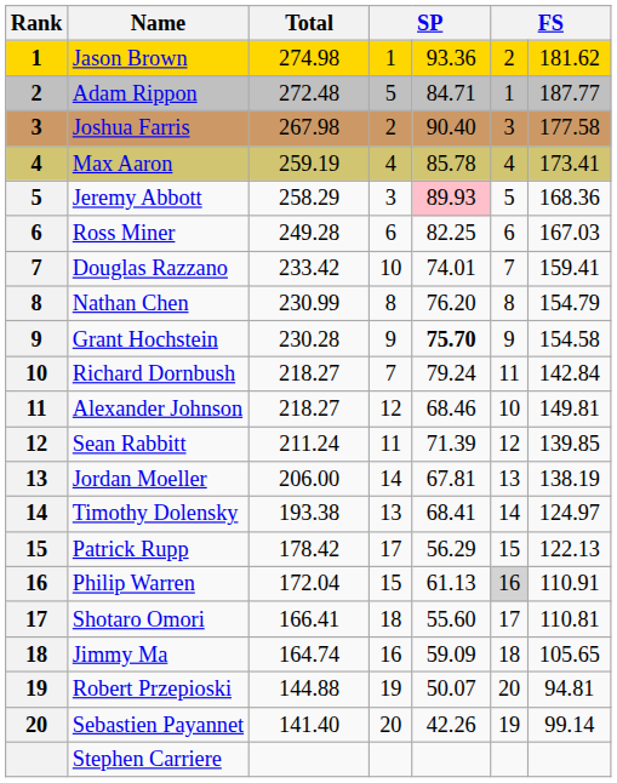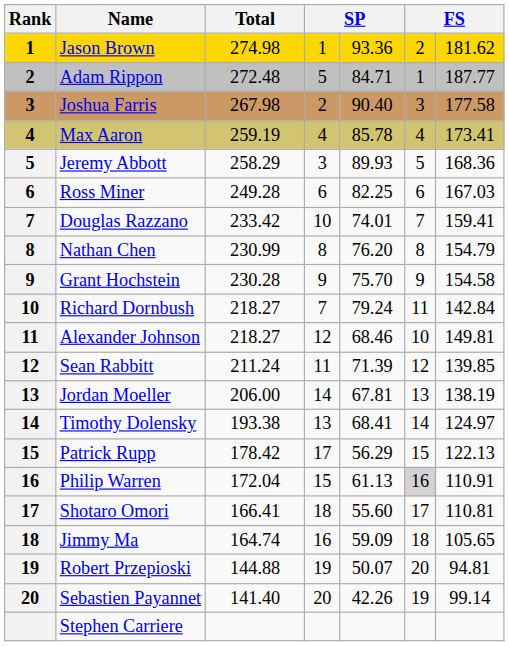Jeremy Abbott | column 5: pink background -> no background
Grant Hochstein | column 5: bold -> normal
